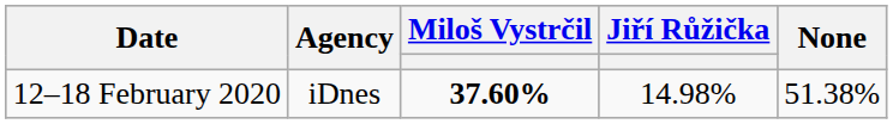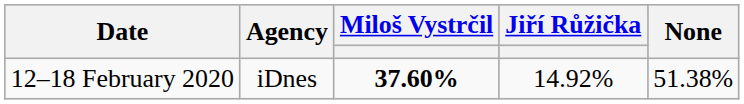12–18 February 2020 | Jiří Růžička: 14.98% -> 14.92%
